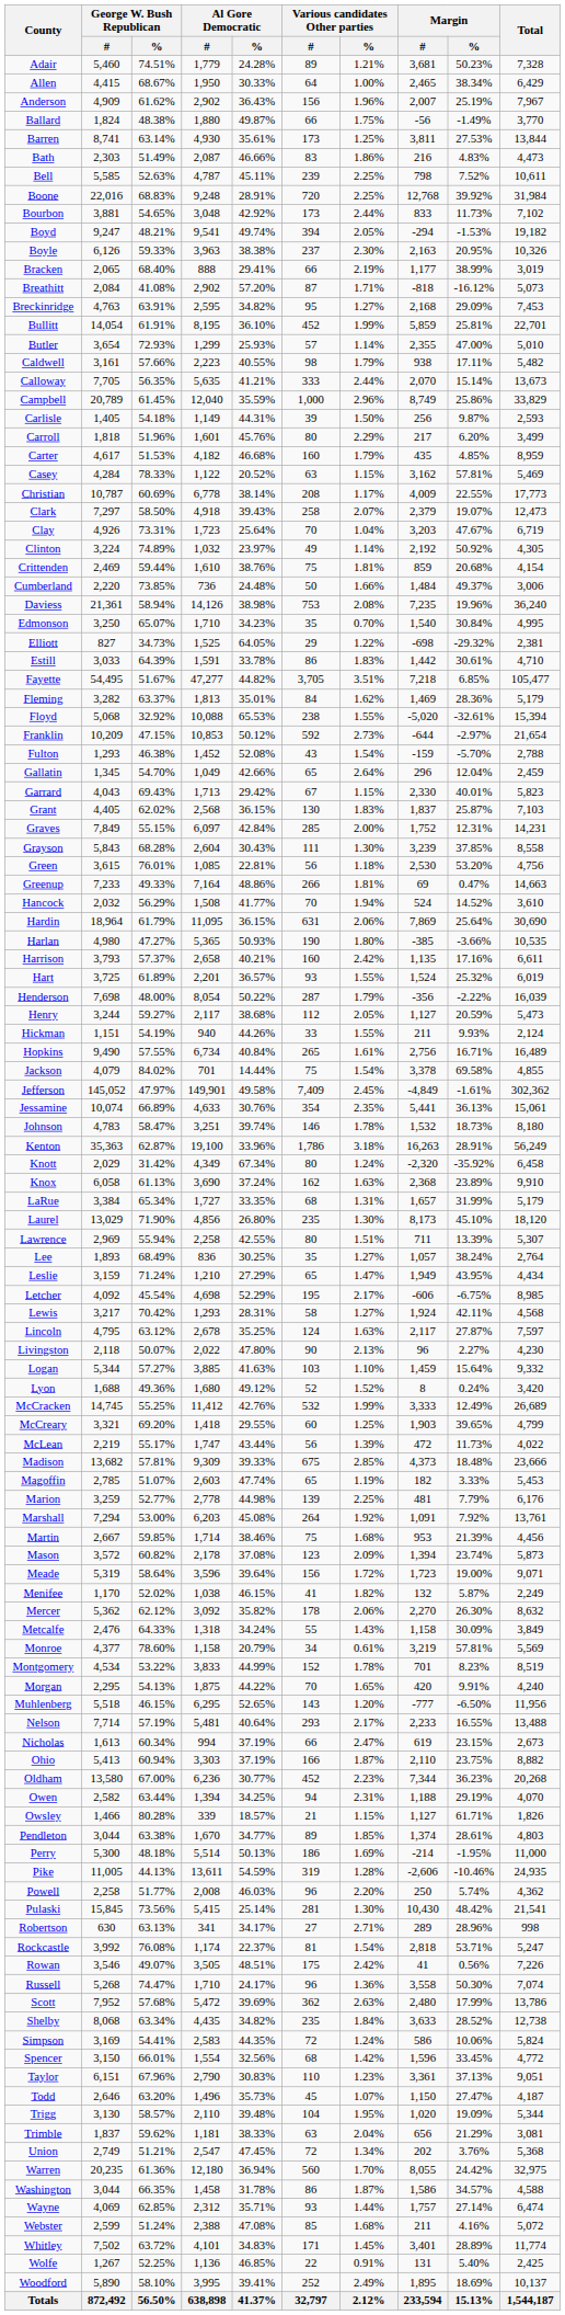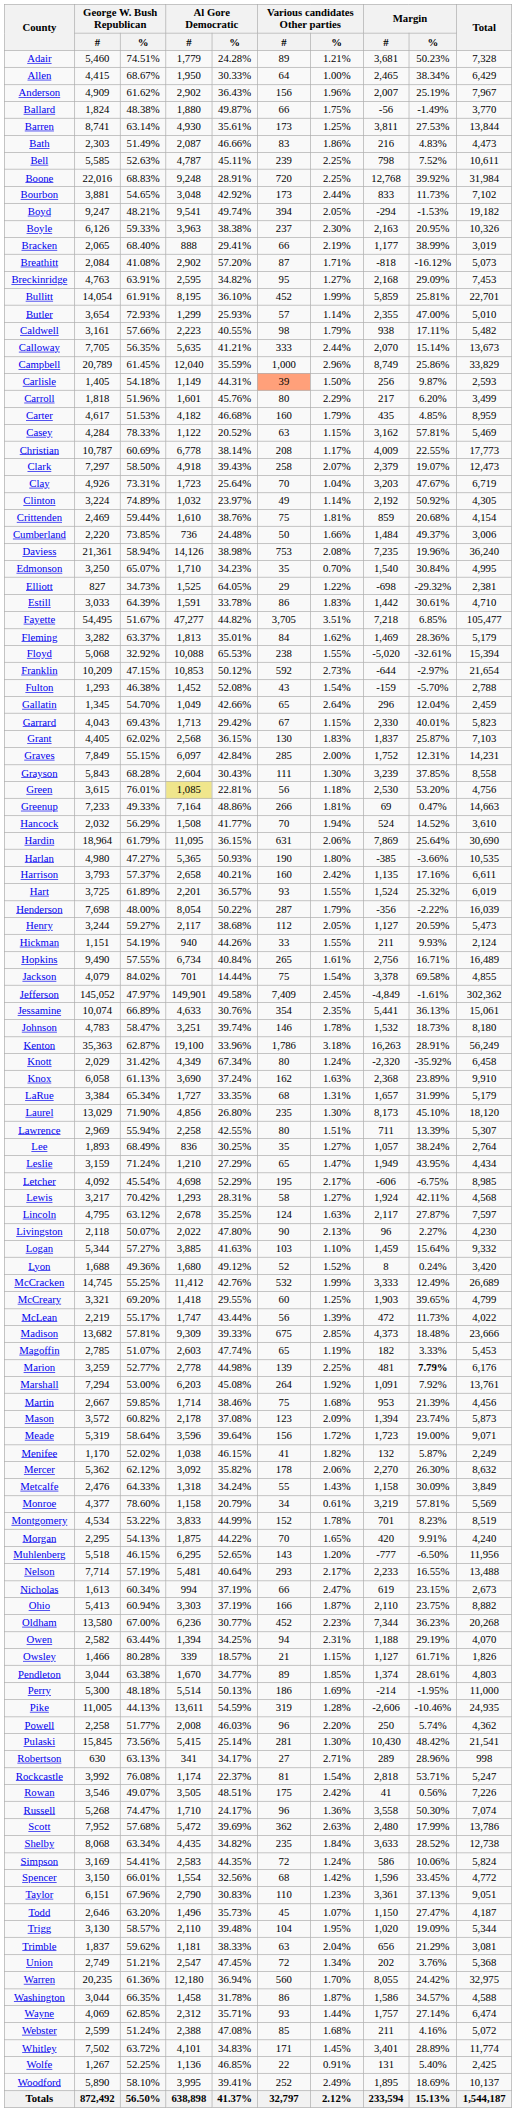Carlisle | Various candidates Other parties / #: no background -> lightsalmon background
Green | Al Gore Democratic / #: no background -> khaki background
Marion | Margin / %: normal -> bold
